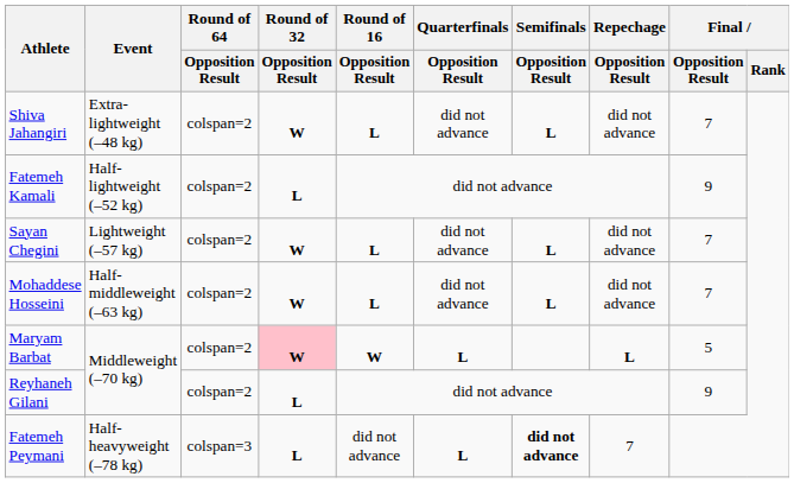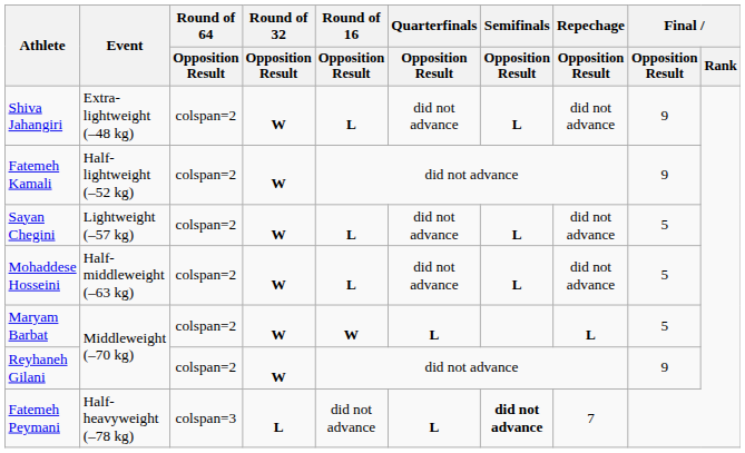Shiva Jahangiri | Final / Opposition Result: 7 -> 9
Fatemeh Kamali | Round of 32 / Opposition Result: L -> W
Sayan Chegini | Final / Opposition Result: 7 -> 5
Mohaddese Hosseini | Final / Opposition Result: 7 -> 5
Maryam Barbat | Round of 32 / Opposition Result: pink background -> no background
Reyhaneh Gilani | Round of 32 / Opposition Result: L -> W
